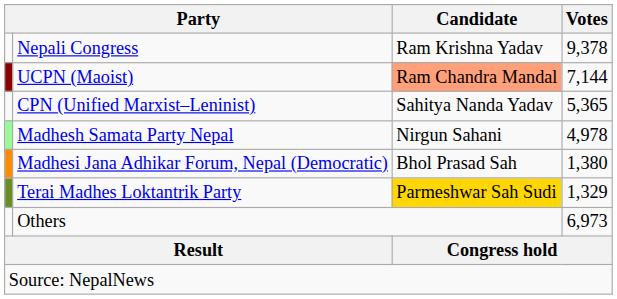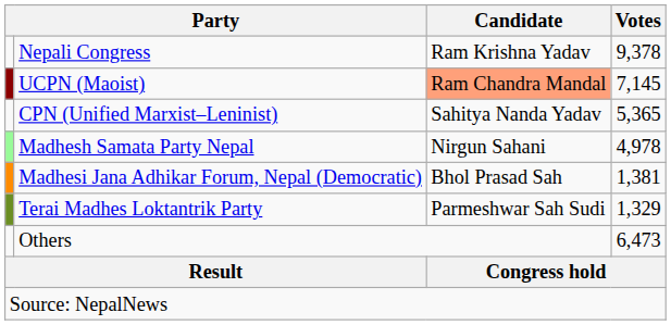UCPN (Maoist) | Votes: 7,144 -> 7,145
Madhesi Jana Adhikar Forum, Nepal (Democratic) | Votes: 1,380 -> 1,381
Terai Madhes Loktantrik Party | Candidate: gold background -> no background
Others | Votes: 6,973 -> 6,473
